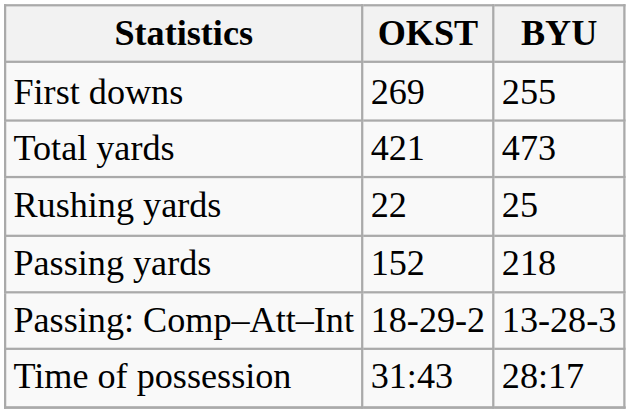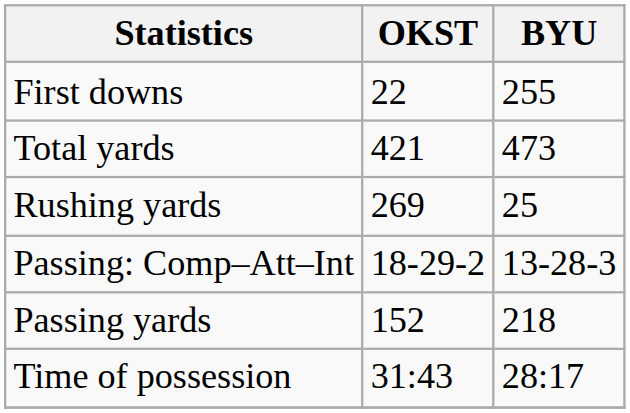First downs | OKST: 269 -> 22
Rushing yards | OKST: 22 -> 269
rows swapped: Passing yards <-> Passing: Comp–Att–Int
